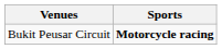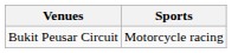Bukit Peusar Circuit | Sports: bold -> normal
